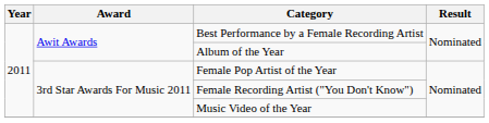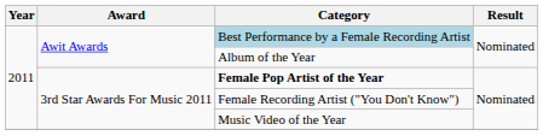Best Performance by a Female Recording Artist | Category: no background -> lightblue background
Female Pop Artist of the Year | Category: normal -> bold
